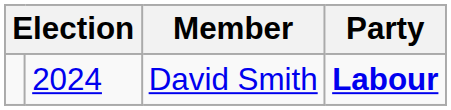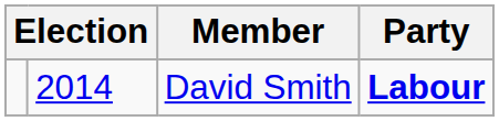David Smith | column 2: 2024 -> 2014
